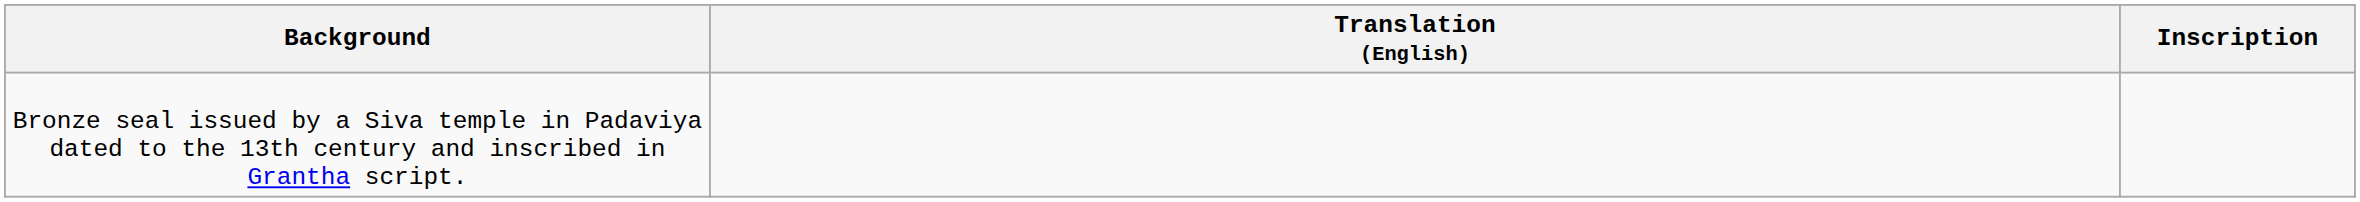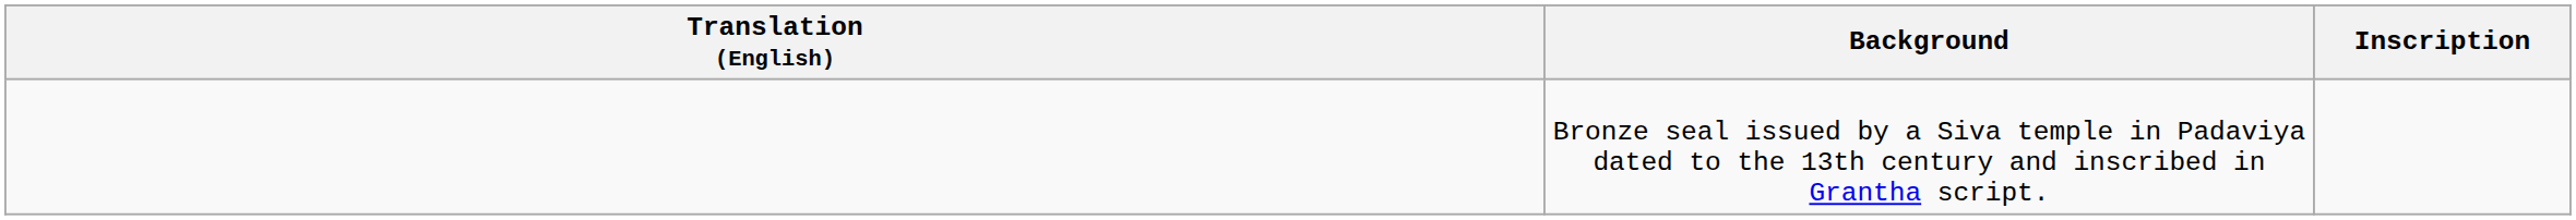columns swapped: Background <-> Translation (English)
